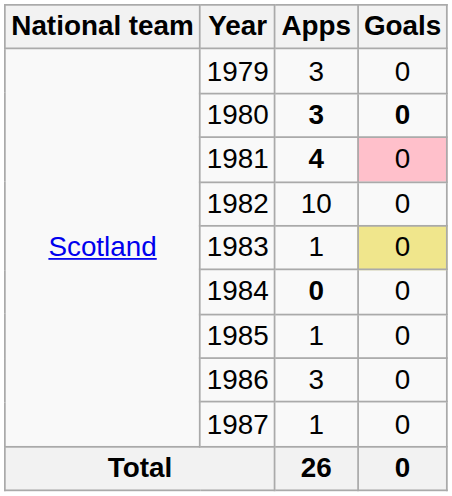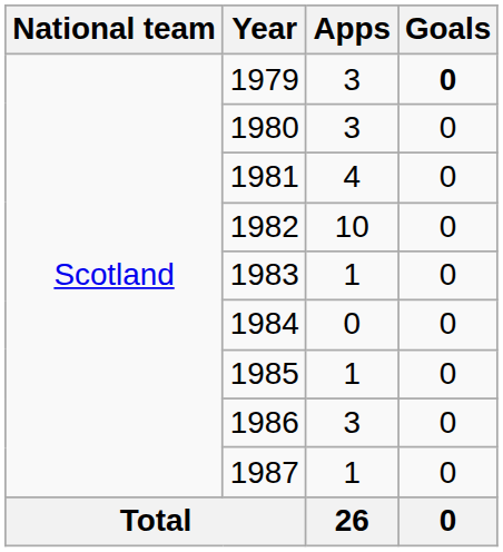1979 | Goals: normal -> bold
1980 | Apps: bold -> normal
1980 | Goals: bold -> normal
1981 | Apps: bold -> normal
1981 | Goals: pink background -> no background
1983 | Goals: khaki background -> no background
1984 | Apps: bold -> normal
